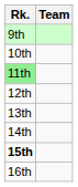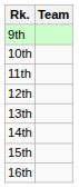11th | Rk.: lightgreen background -> no background
15th | Rk.: bold -> normal
